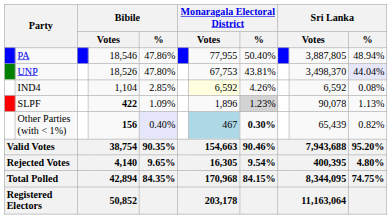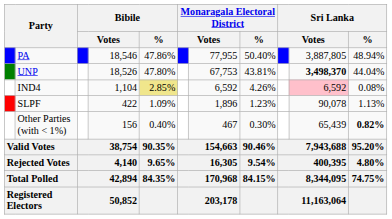UNP | column 10: normal -> bold
UNP | Sri Lanka / %: lavender background -> no background
IND4 | Bibile / %: no background -> khaki background
IND4 | column 7: lightyellow background -> no background
IND4 | column 10: no background -> pink background
SLPF | column 4: bold -> normal
SLPF | Monaragala Electoral District / %: lightgrey background -> no background
Other Parties (with < 1%) | column 4: bold -> normal
Other Parties (with < 1%) | Bibile / %: lavender background -> no background
Other Parties (with < 1%) | column 7: lightblue background -> no background
Other Parties (with < 1%) | Monaragala Electoral District / %: bold -> normal
Other Parties (with < 1%) | Sri Lanka / %: normal -> bold
